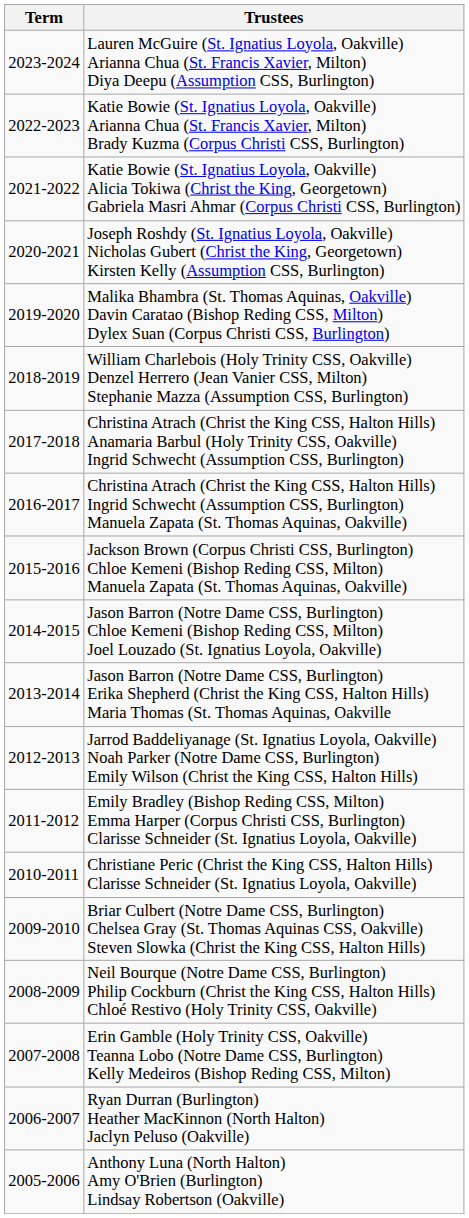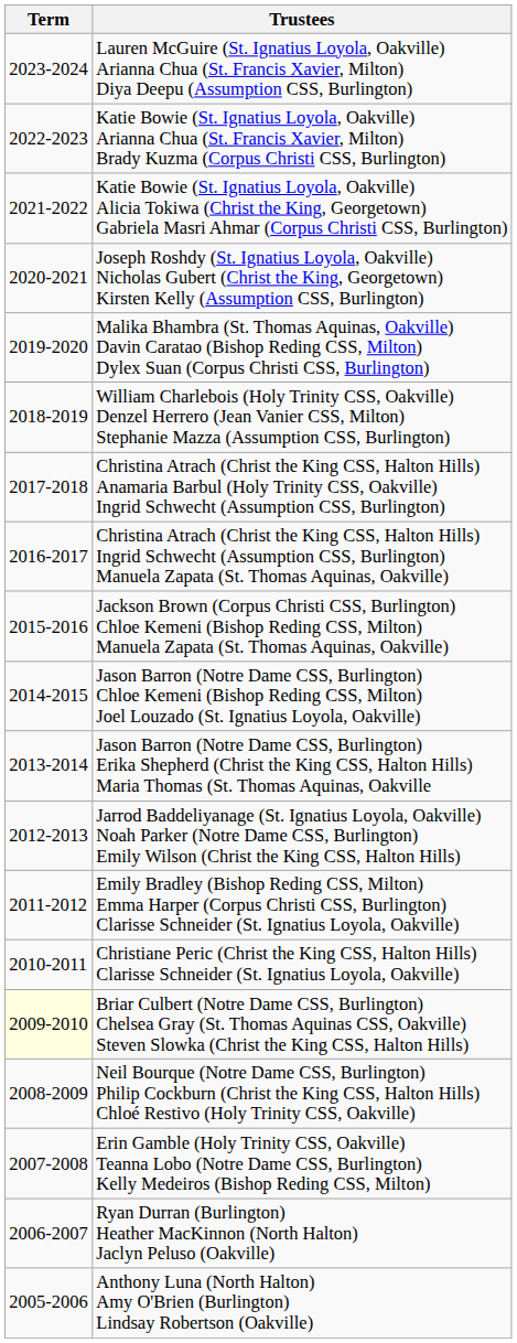row 16 | Term: no background -> lightyellow background
